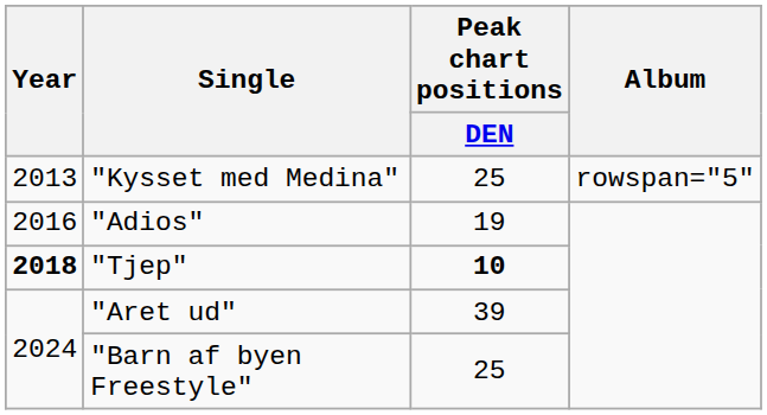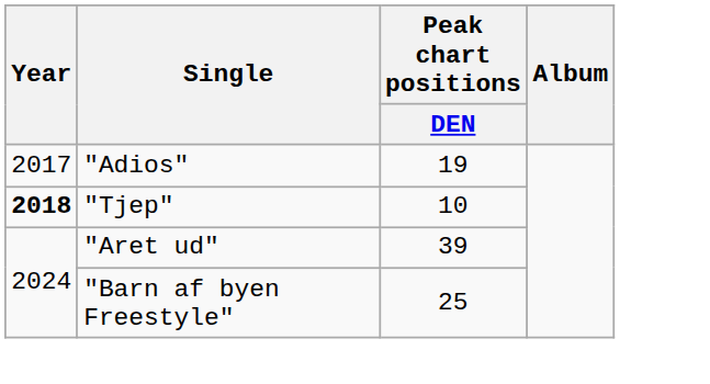- row: 2013 | "Kysset med Medina" | 25 | rowspan="5"
"Adios" | Year: 2016 -> 2017
"Tjep" | Peak chart positions / DEN: bold -> normal
